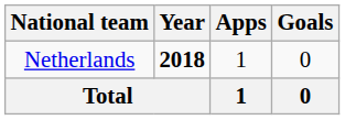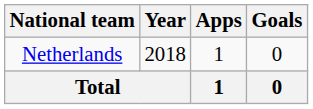Netherlands | Year: bold -> normal
